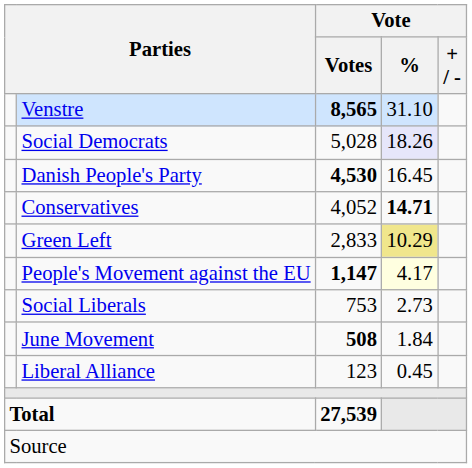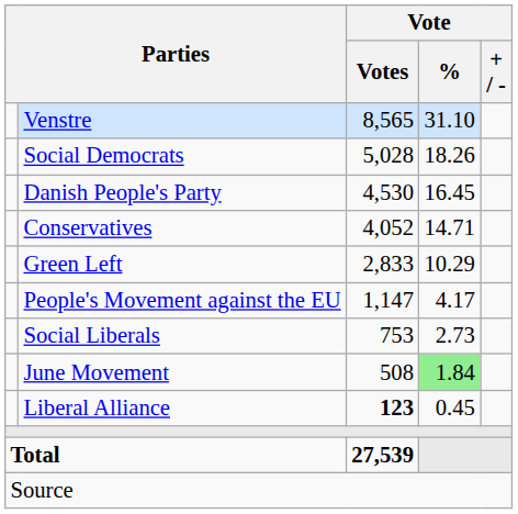Venstre | Vote / Votes: bold -> normal
Social Democrats | Vote / %: lavender background -> no background
Danish People's Party | Vote / Votes: bold -> normal
Conservatives | Vote / %: bold -> normal
Green Left | Vote / %: khaki background -> no background
People's Movement against the EU | Vote / Votes: bold -> normal
People's Movement against the EU | Vote / %: lightyellow background -> no background
June Movement | Vote / Votes: bold -> normal
June Movement | Vote / %: no background -> lightgreen background
Liberal Alliance | Vote / Votes: normal -> bold
